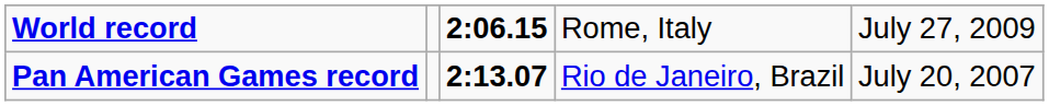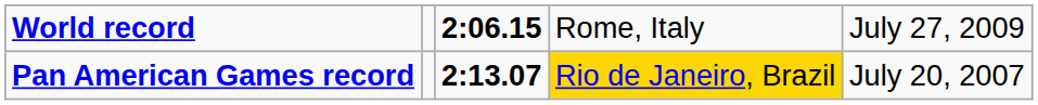Pan American Games record | column 4: no background -> gold background
